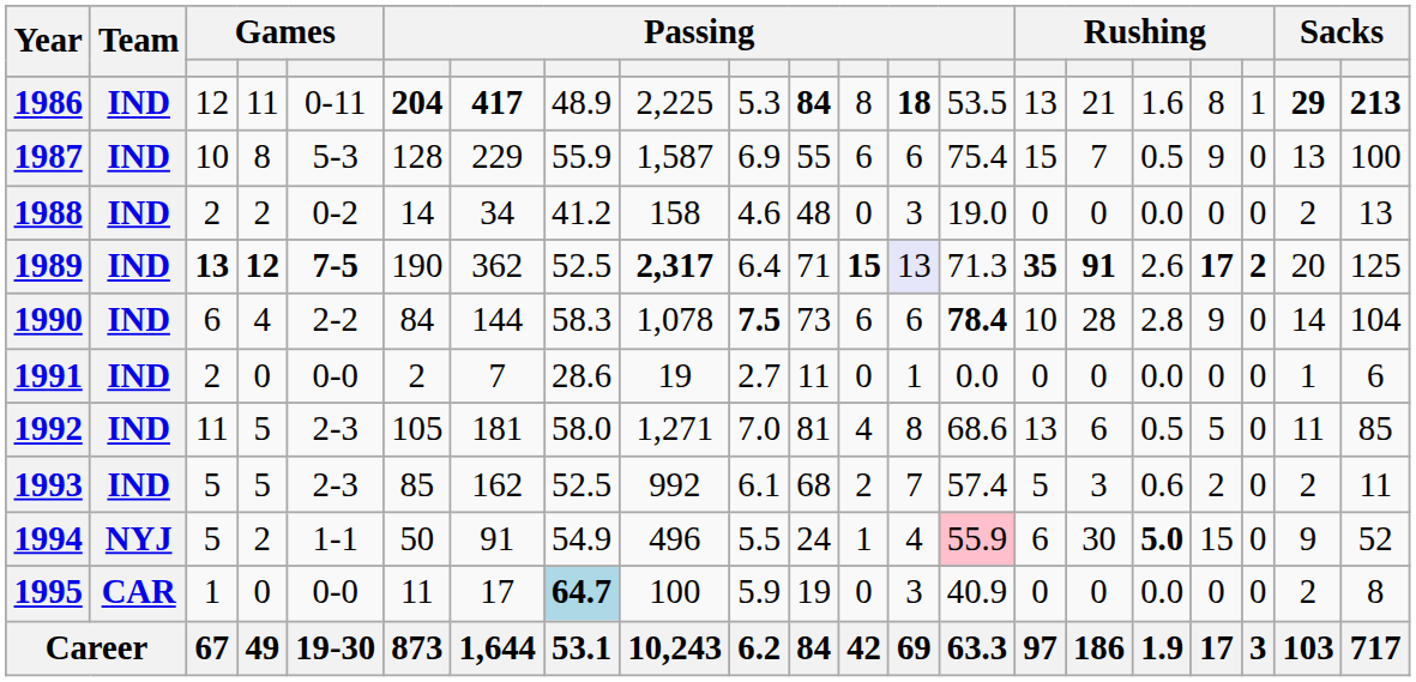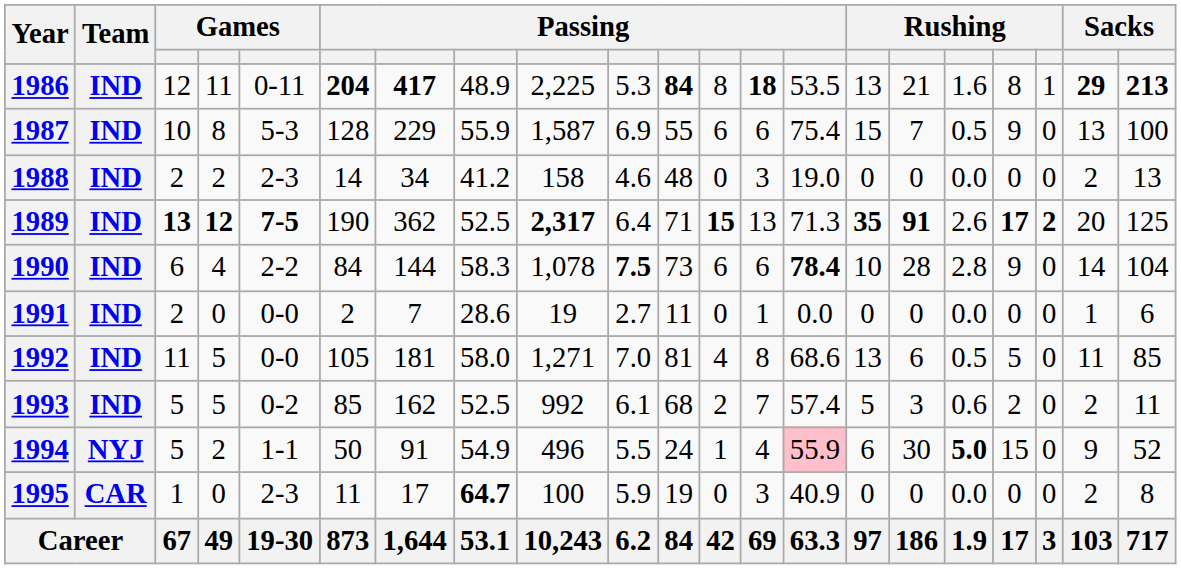1988 | column 5: 0-2 -> 2-3
1989 | column 13: lavender background -> no background
1992 | column 5: 2-3 -> 0-0
1993 | column 5: 2-3 -> 0-2
1995 | column 5: 0-0 -> 2-3
1995 | column 8: lightblue background -> no background
